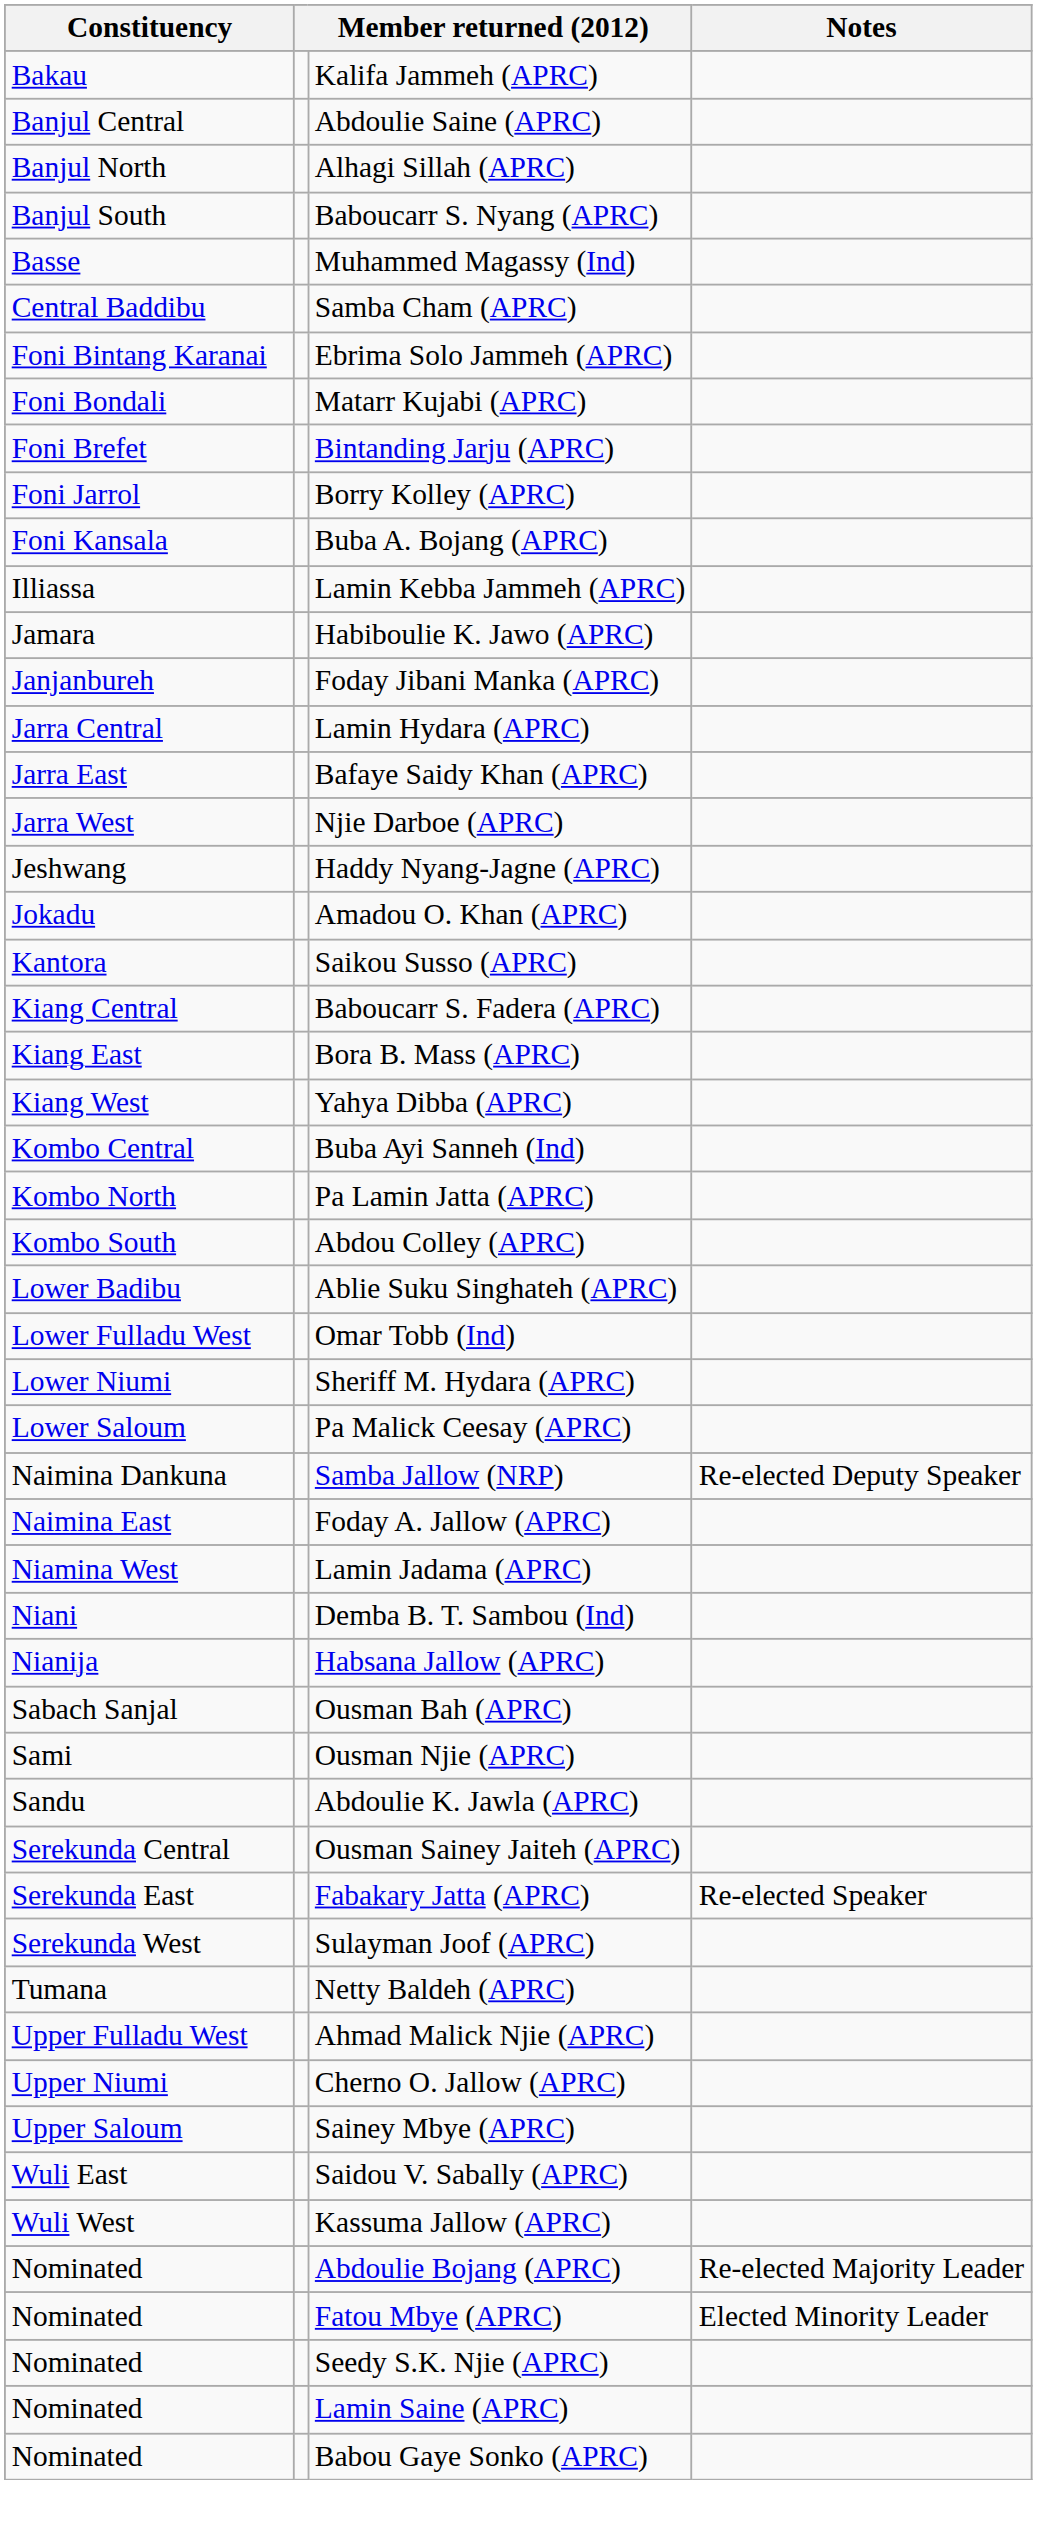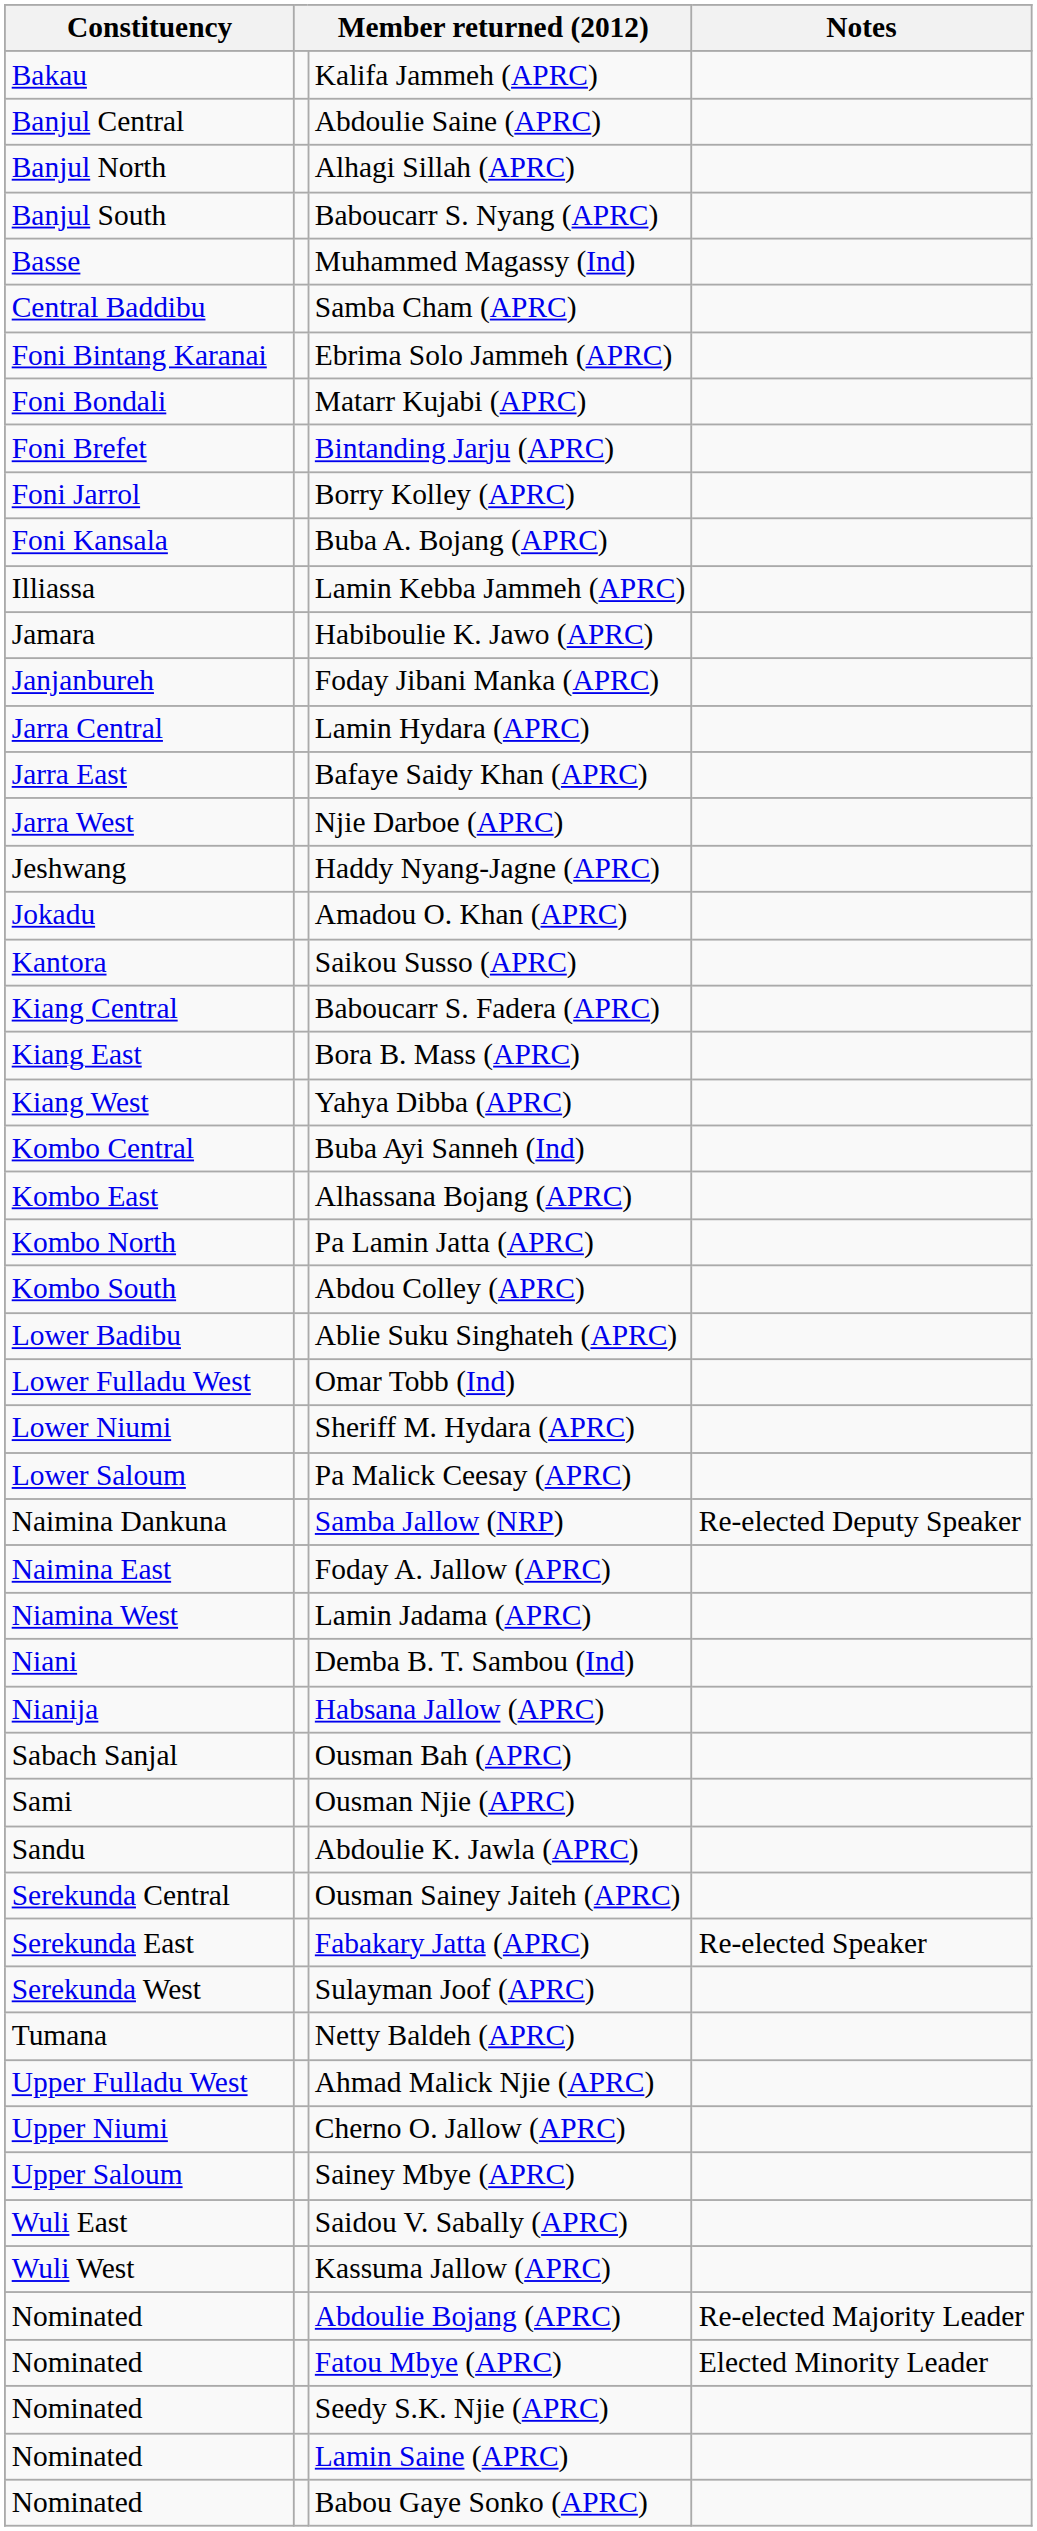+ row: Kombo East | Alhassana Bojang (APRC)
